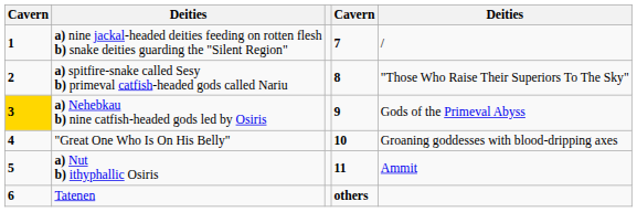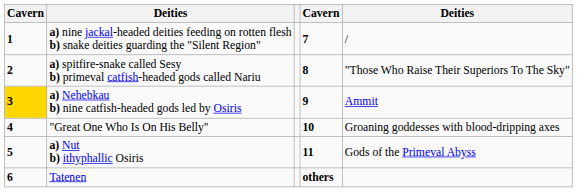a) Nehebkau b) nine catfish-headed gods led by Osiris | column 5: Gods of the Primeval Abyss -> Ammit
a) Nut b) ithyphallic Osiris | column 5: Ammit -> Gods of the Primeval Abyss
